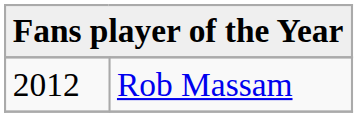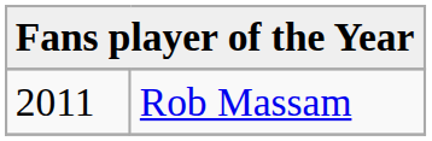Rob Massam | column 1: 2012 -> 2011
